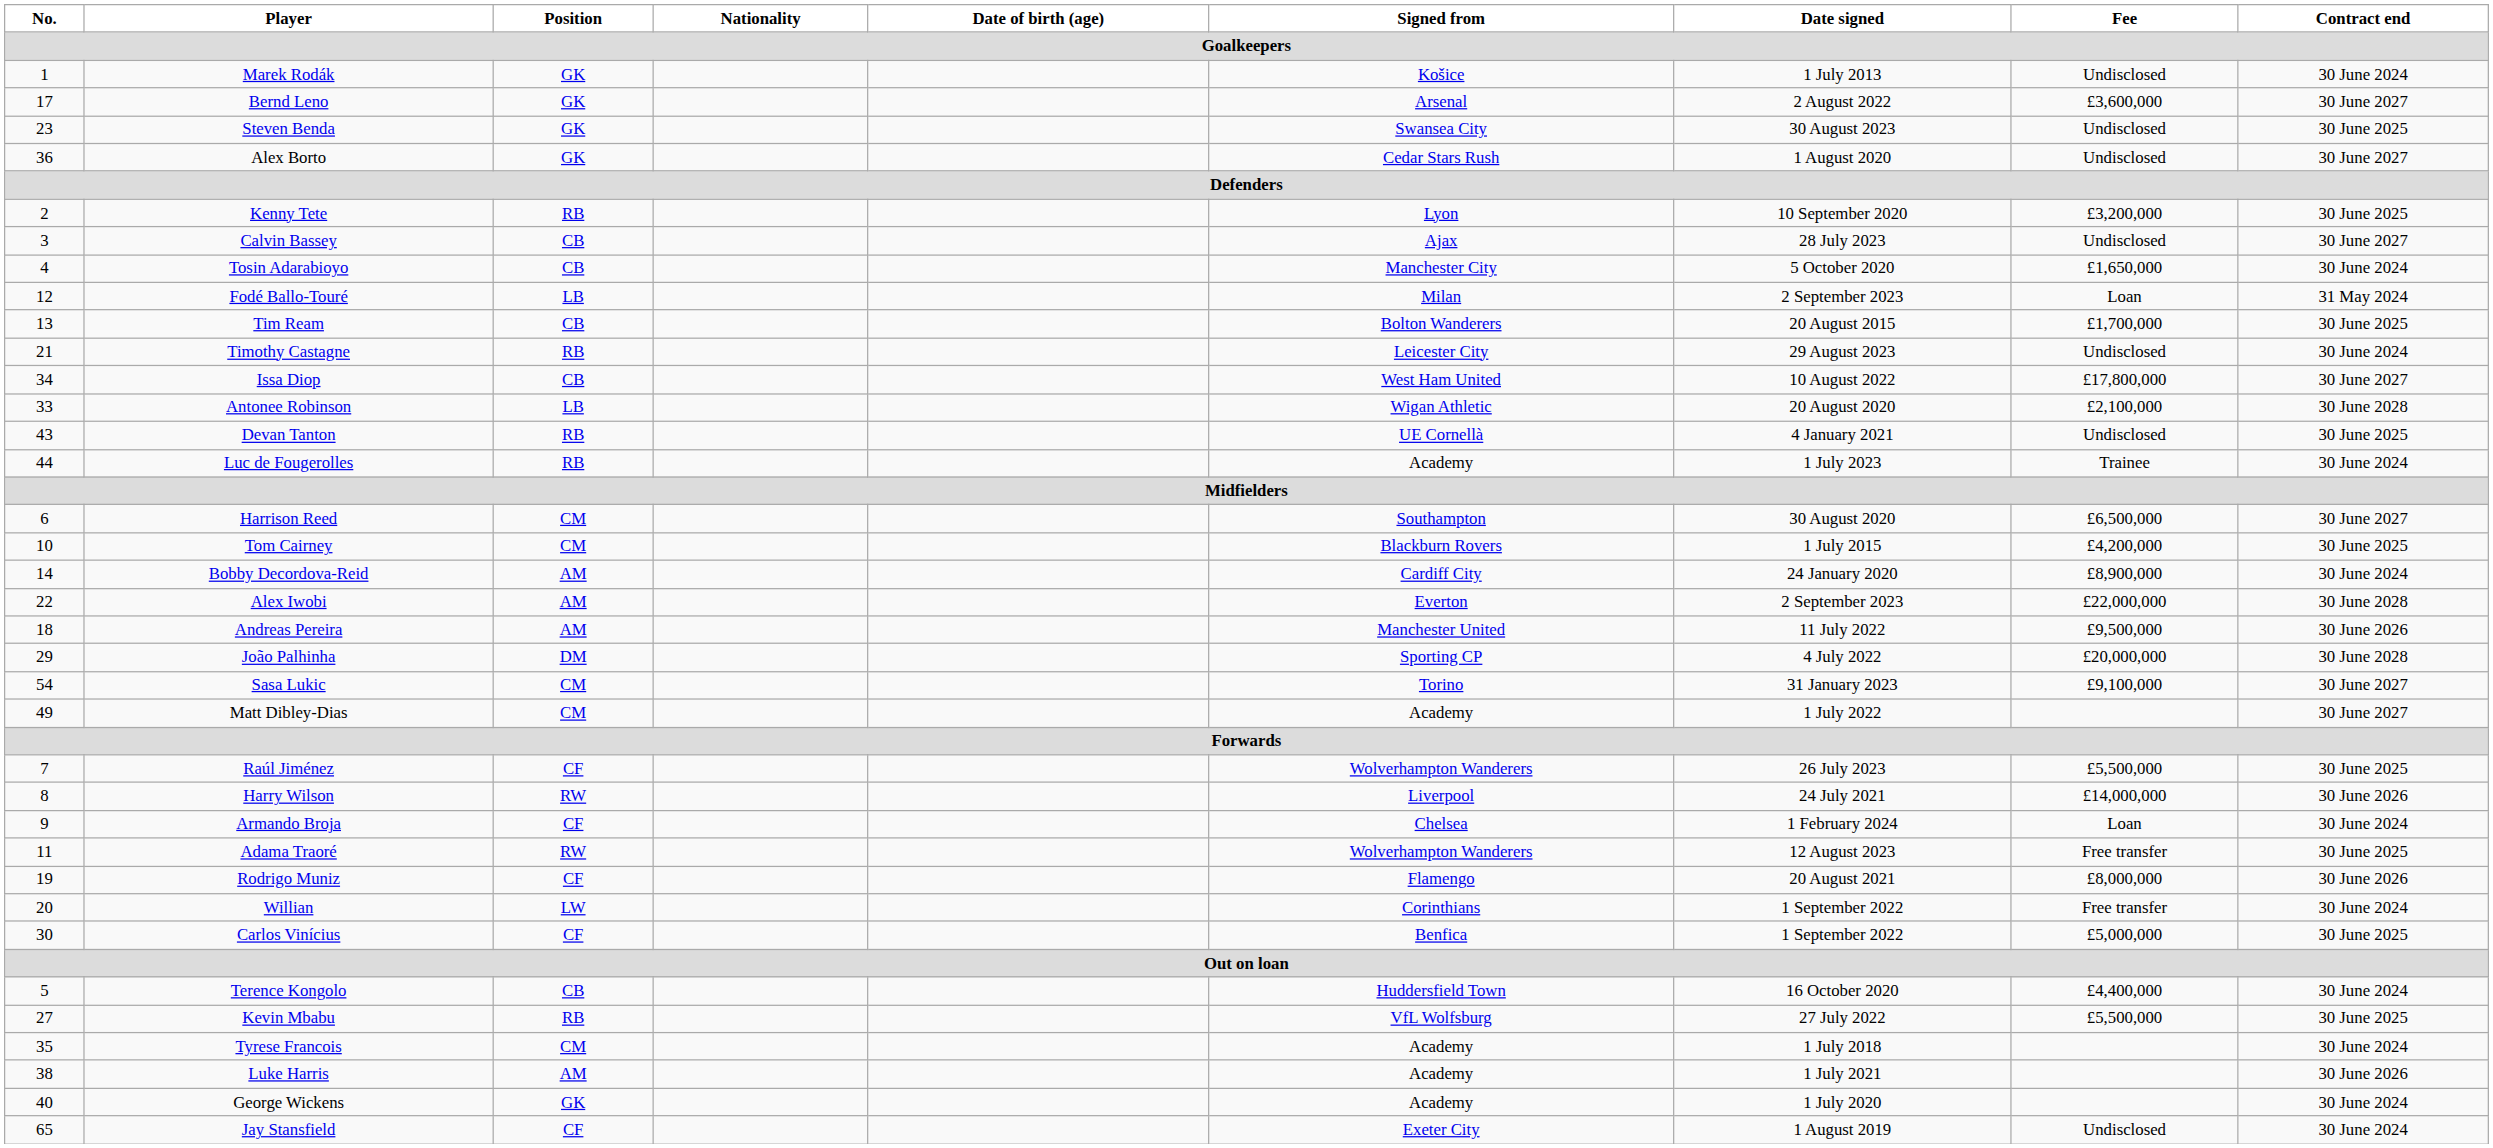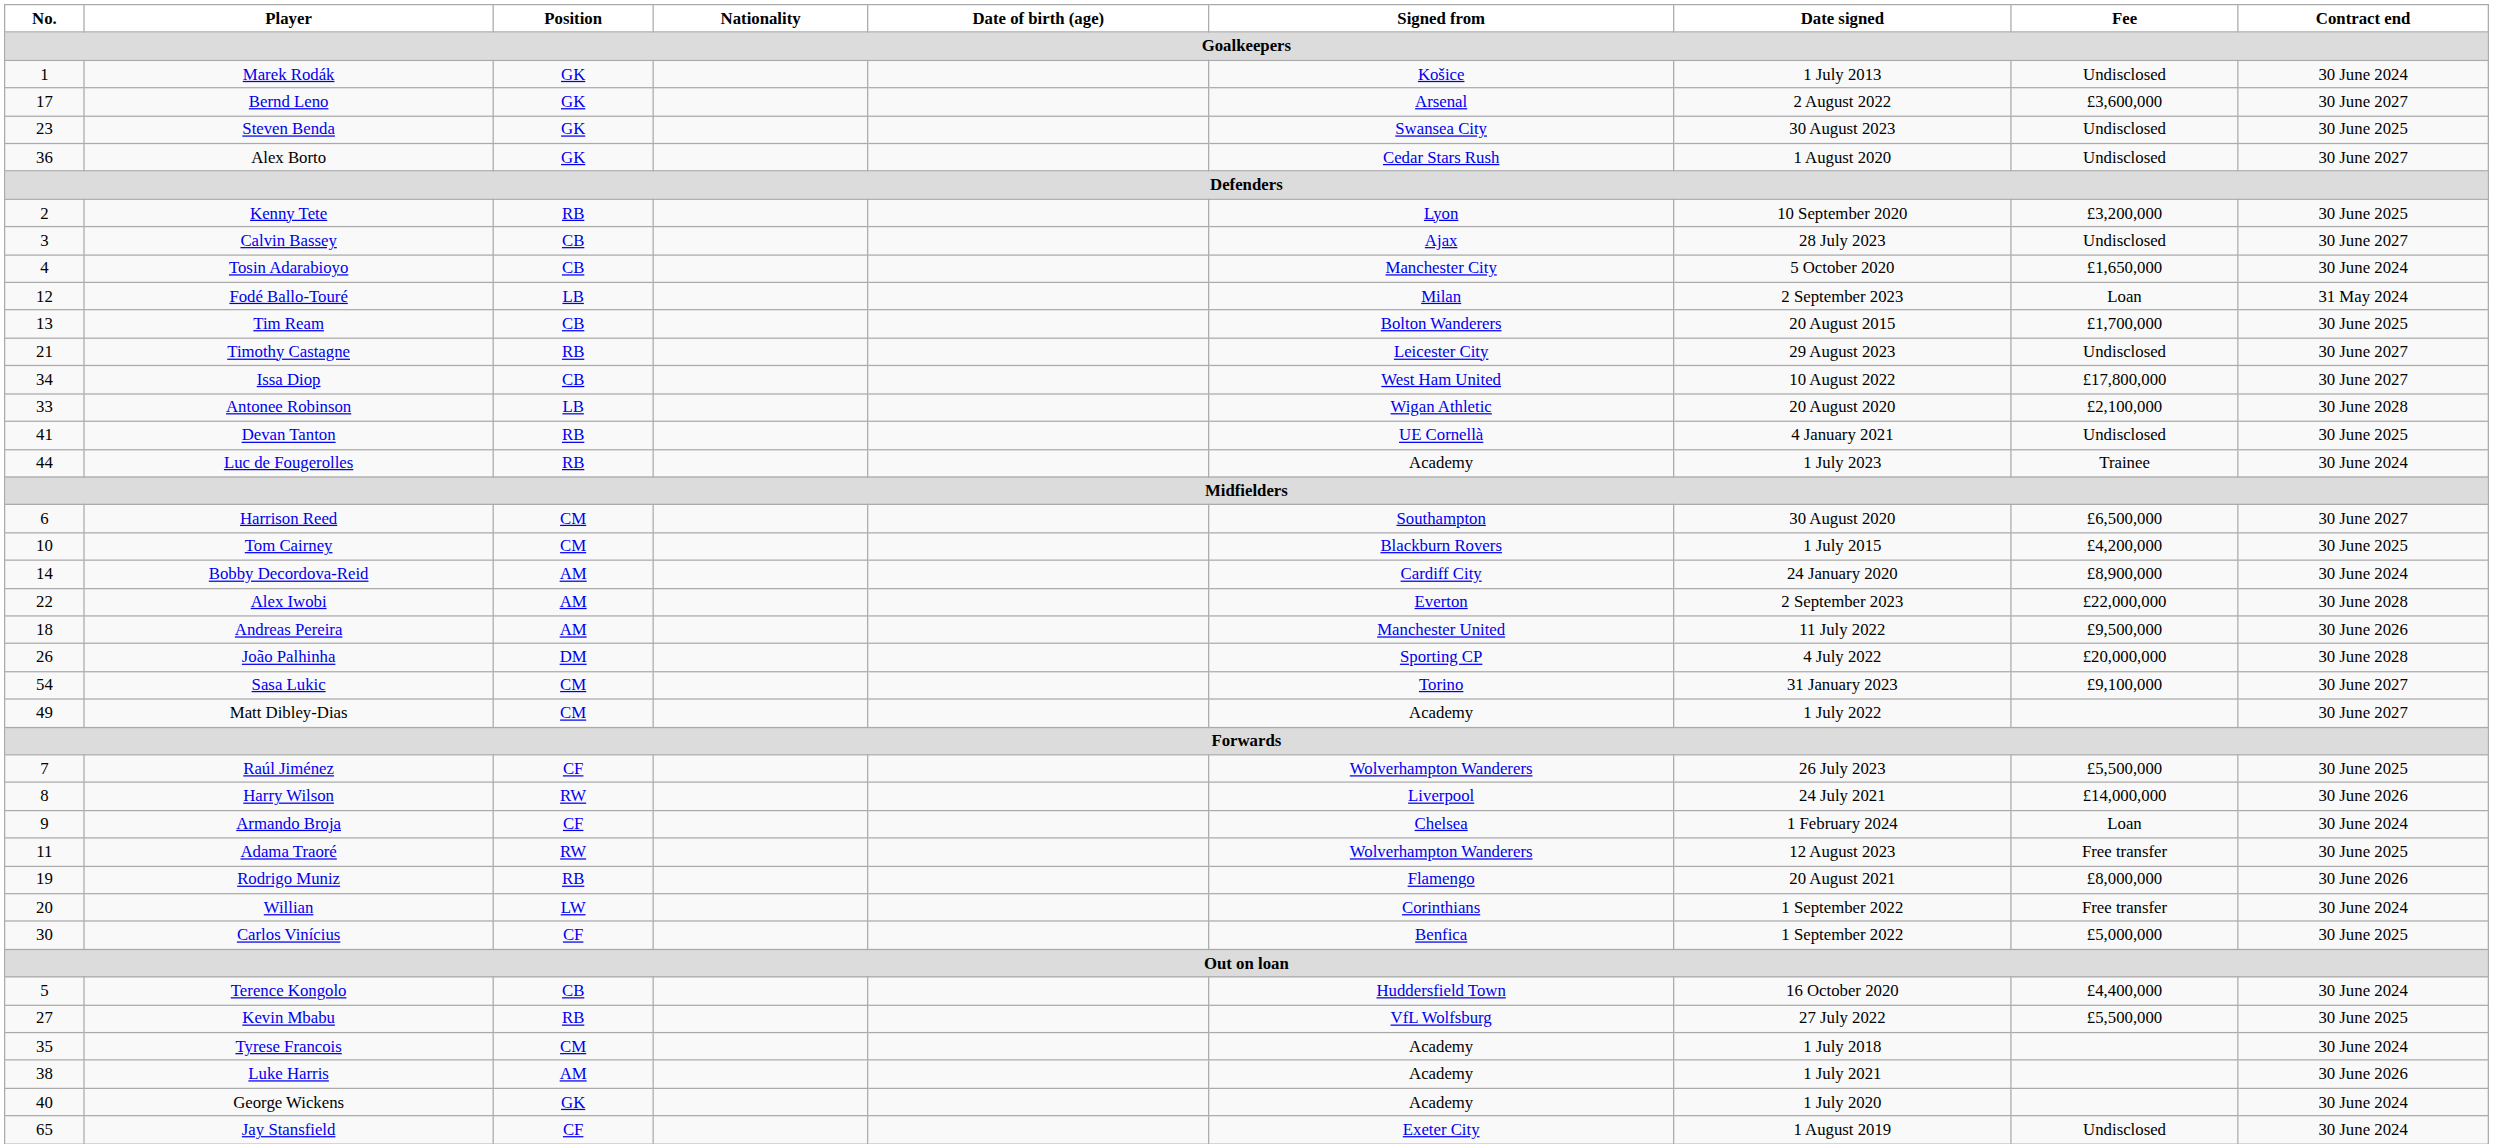Timothy Castagne | Contract end: 30 June 2024 -> 30 June 2027
Devan Tanton | No.: 43 -> 41
João Palhinha | No.: 29 -> 26
Rodrigo Muniz | Position: CF -> RB
